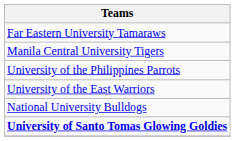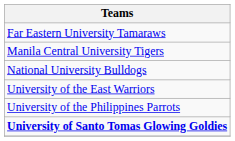row 4 | column 1: University of the Philippines Parrots -> National University Bulldogs
row 6 | column 1: National University Bulldogs -> University of the Philippines Parrots
